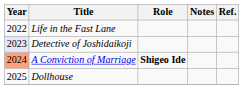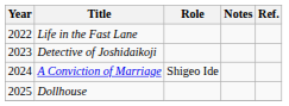Detective of Joshidaikoji | Year: lavender background -> no background
A Conviction of Marriage | Year: lightsalmon background -> no background
A Conviction of Marriage | Role: bold -> normal
